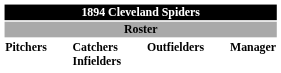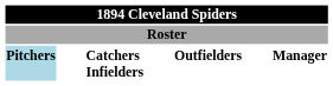Pitchers | column 1: no background -> lightblue background
